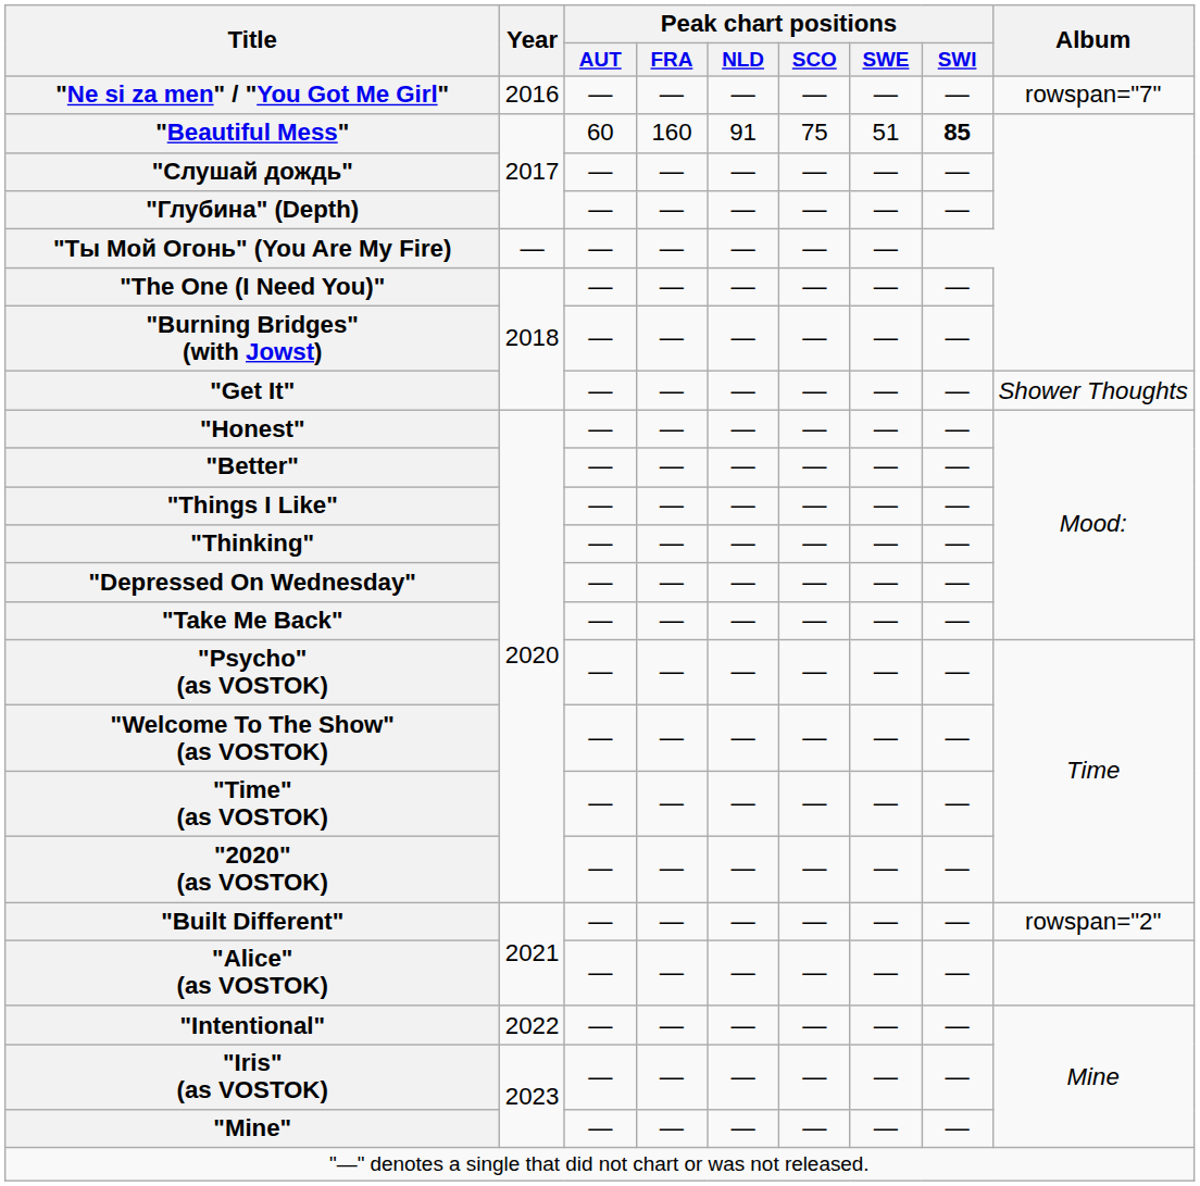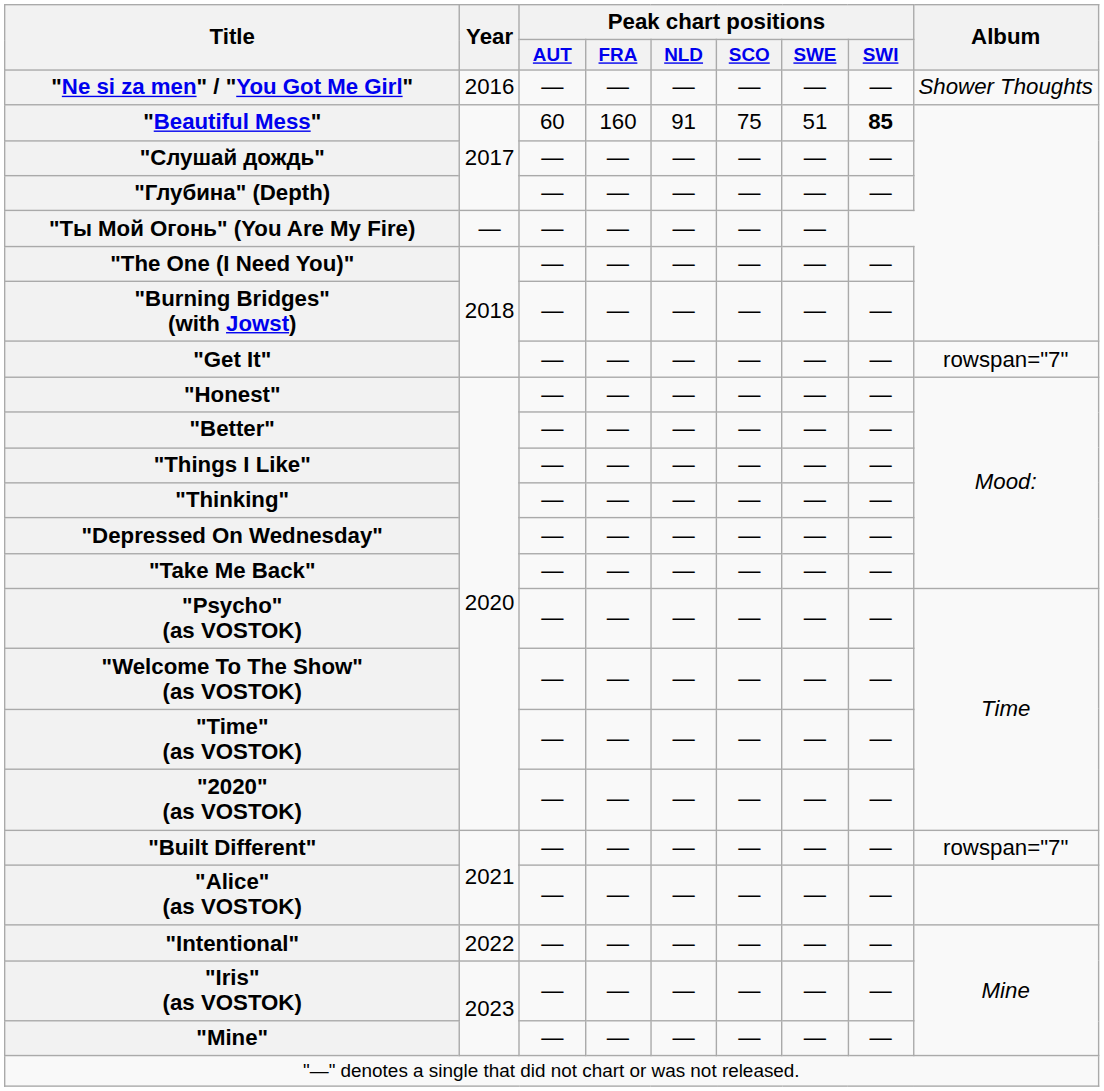"Ne si za men" / "You Got Me Girl" | Album: rowspan="7" -> Shower Thoughts
"Get It" | Album: Shower Thoughts -> rowspan="7"
"Built Different" | Album: rowspan="2" -> rowspan="7"
